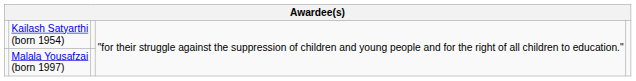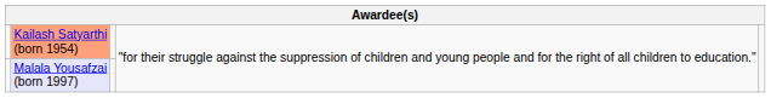Kailash Satyarthi (born 1954) | column 2: no background -> lightsalmon background
Malala Yousafzai (born 1997) | column 2: no background -> lavender background
